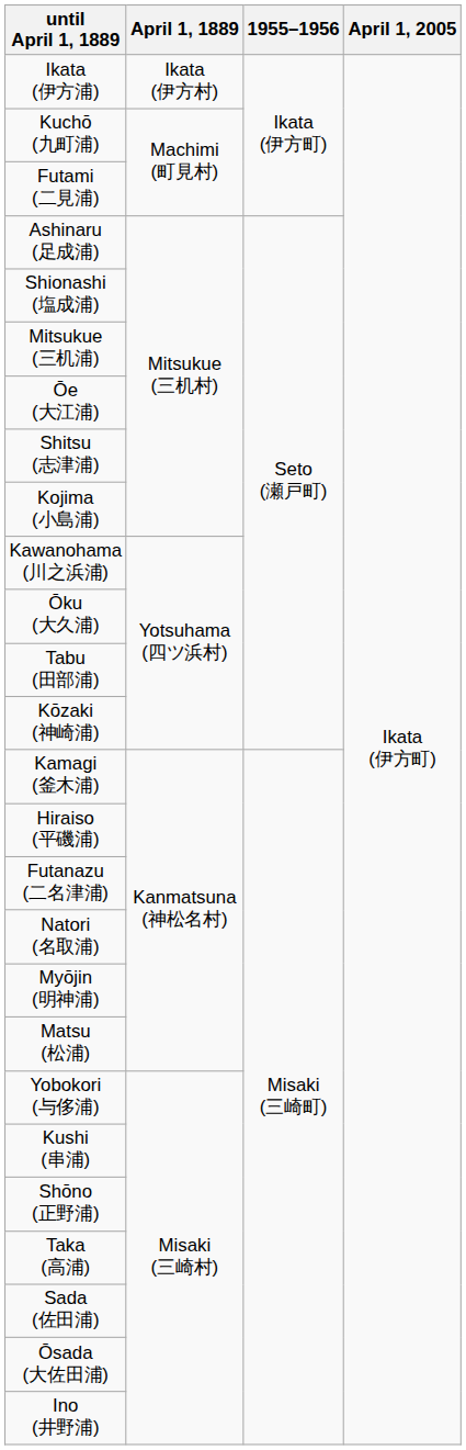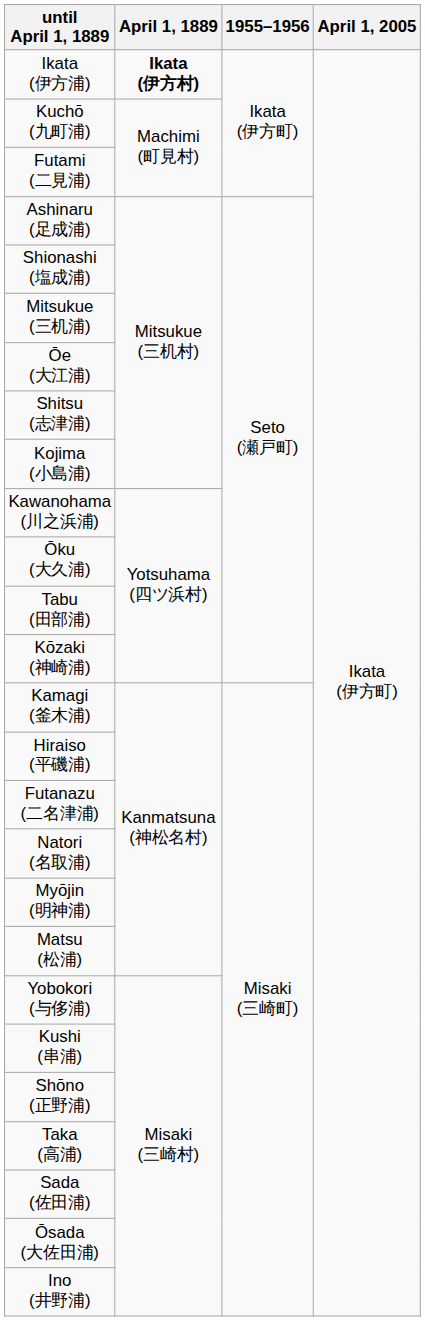Ikata (伊方浦) | April 1, 1889: normal -> bold
